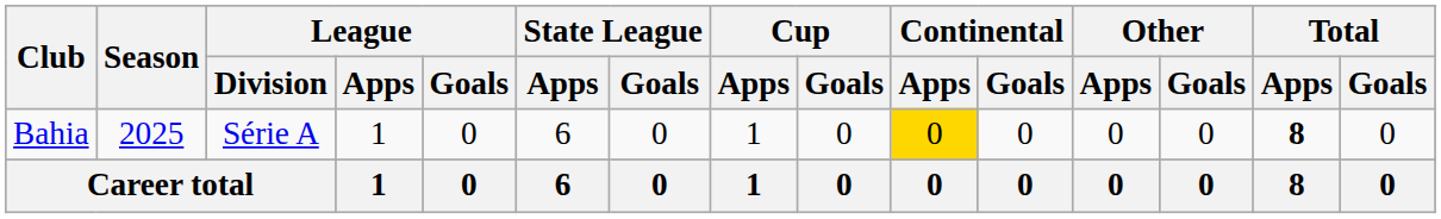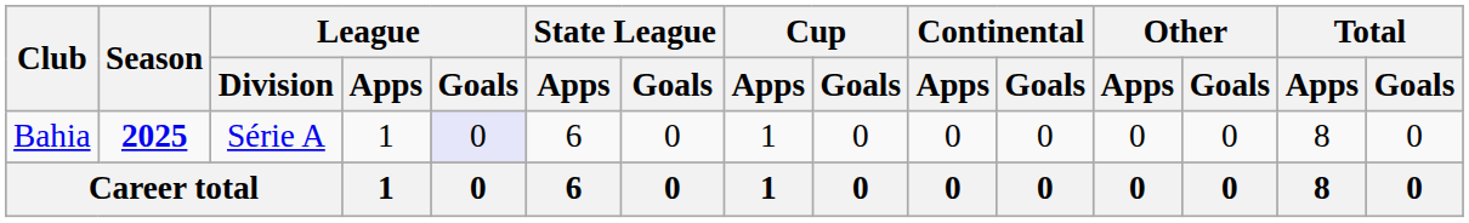Bahia | Season: normal -> bold
Bahia | League / Goals: no background -> lavender background
Bahia | Continental / Apps: gold background -> no background
Bahia | Total / Apps: bold -> normal
